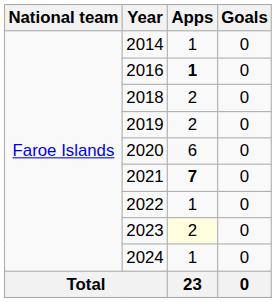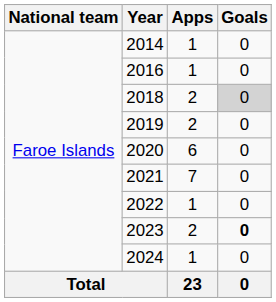2016 | Apps: bold -> normal
2018 | Goals: no background -> lightgrey background
2021 | Apps: bold -> normal
2023 | Apps: lightyellow background -> no background
2023 | Goals: normal -> bold
